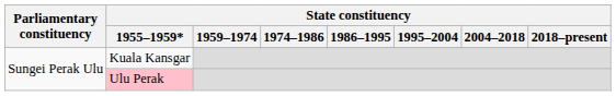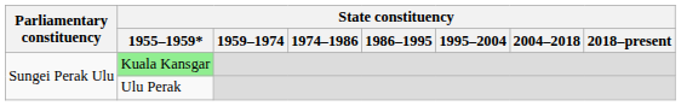Kuala Kansgar | State constituency / 1955–1959*: no background -> lightgreen background
Ulu Perak | State constituency / 1955–1959*: pink background -> no background
